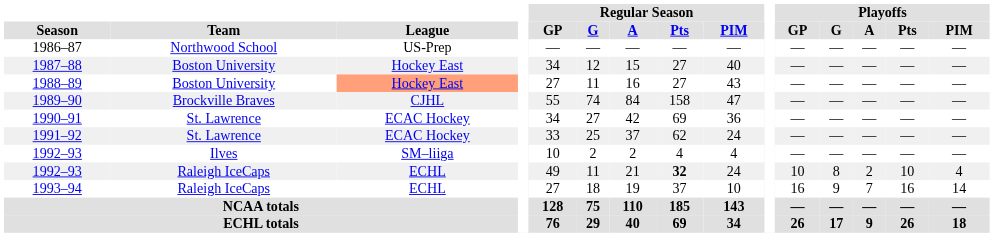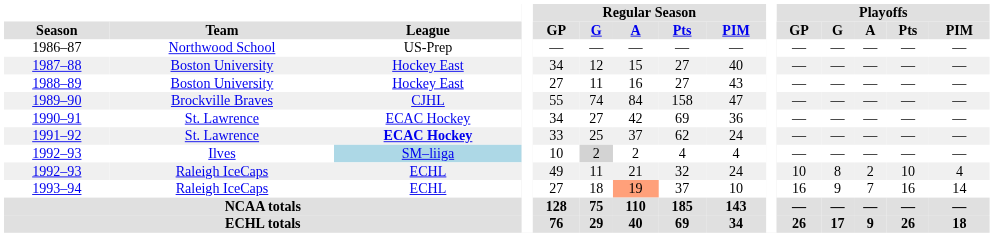1988–89 | League: lightsalmon background -> no background
1991–92 | League: normal -> bold
1992–93 / Ilves | League: no background -> lightblue background
1992–93 / Ilves | Regular Season / G: no background -> lightgrey background
1992–93 / Raleigh IceCaps | Regular Season / Pts: bold -> normal
1993–94 | Regular Season / A: no background -> lightsalmon background
